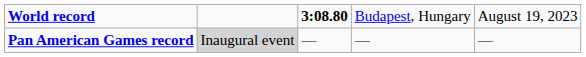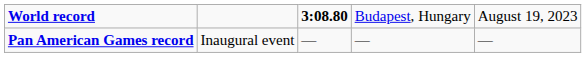Pan American Games record | column 2: lightgrey background -> no background
